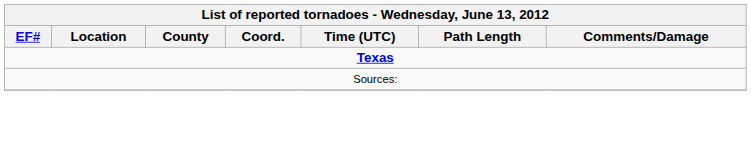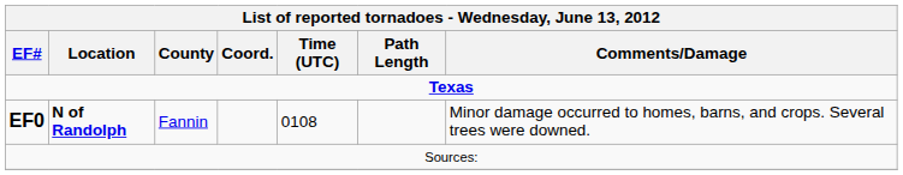+ row: EF0 | N of Randolph | Fannin | 0108 | Minor damage occurred to homes, barns, and crops. Several trees were downed.
